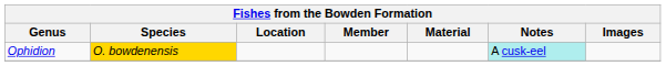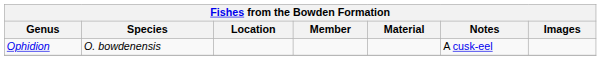Ophidion | Species: gold background -> no background
Ophidion | Notes: paleturquoise background -> no background
